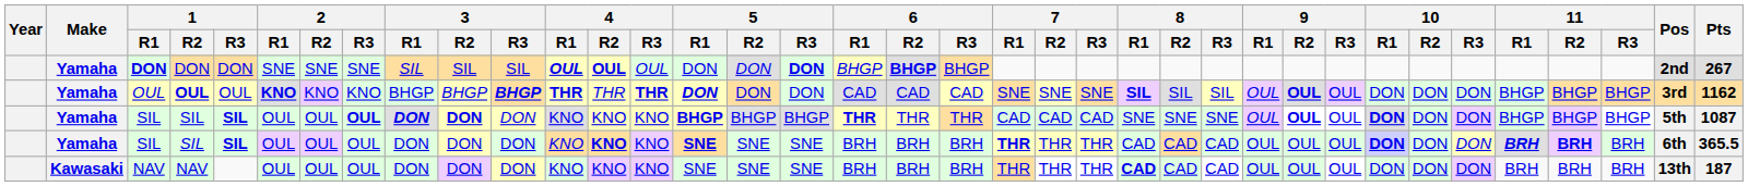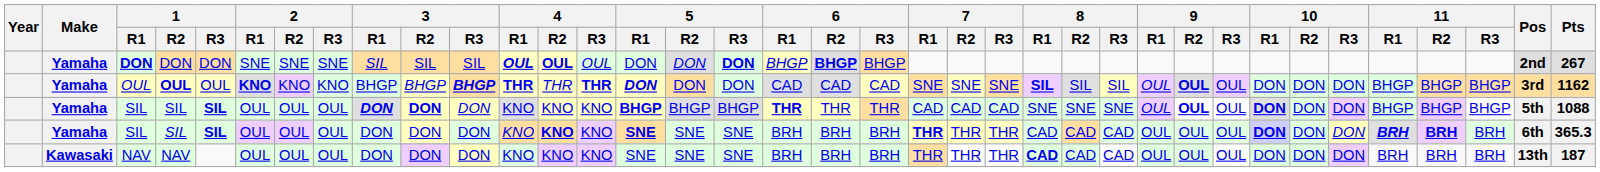row 5 | 2 / R3: bold -> normal
row 5 | Pts: 1087 -> 1088
row 6 | Pts: 365.5 -> 365.3
